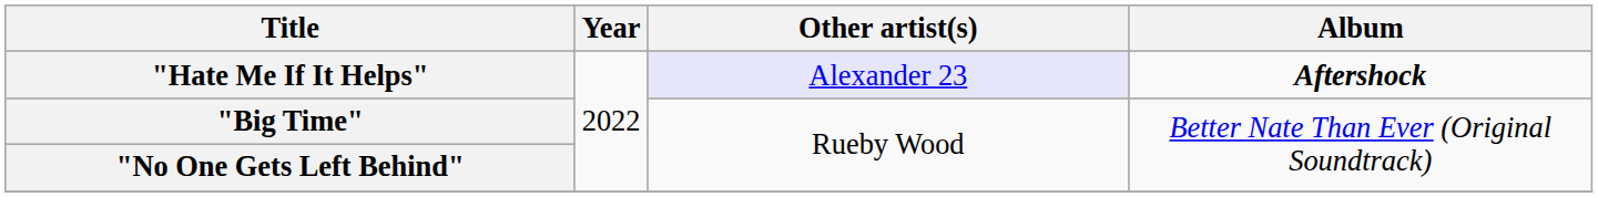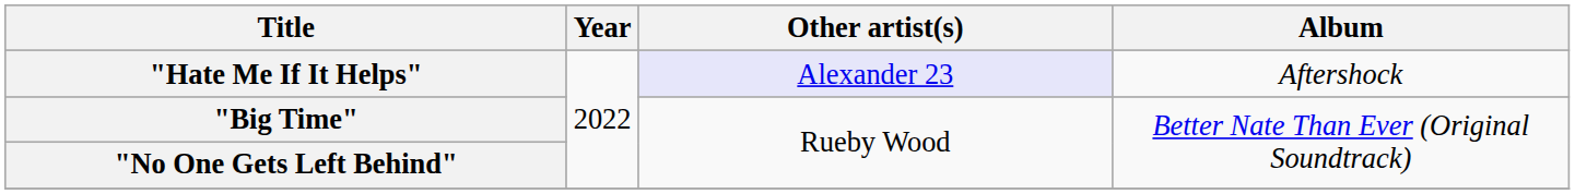"Hate Me If It Helps" | Album: bold -> normal
